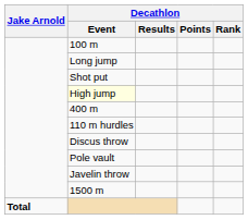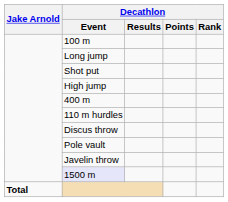High jump | Decathlon / Event: lightyellow background -> no background
1500 m | Decathlon / Event: no background -> lavender background
